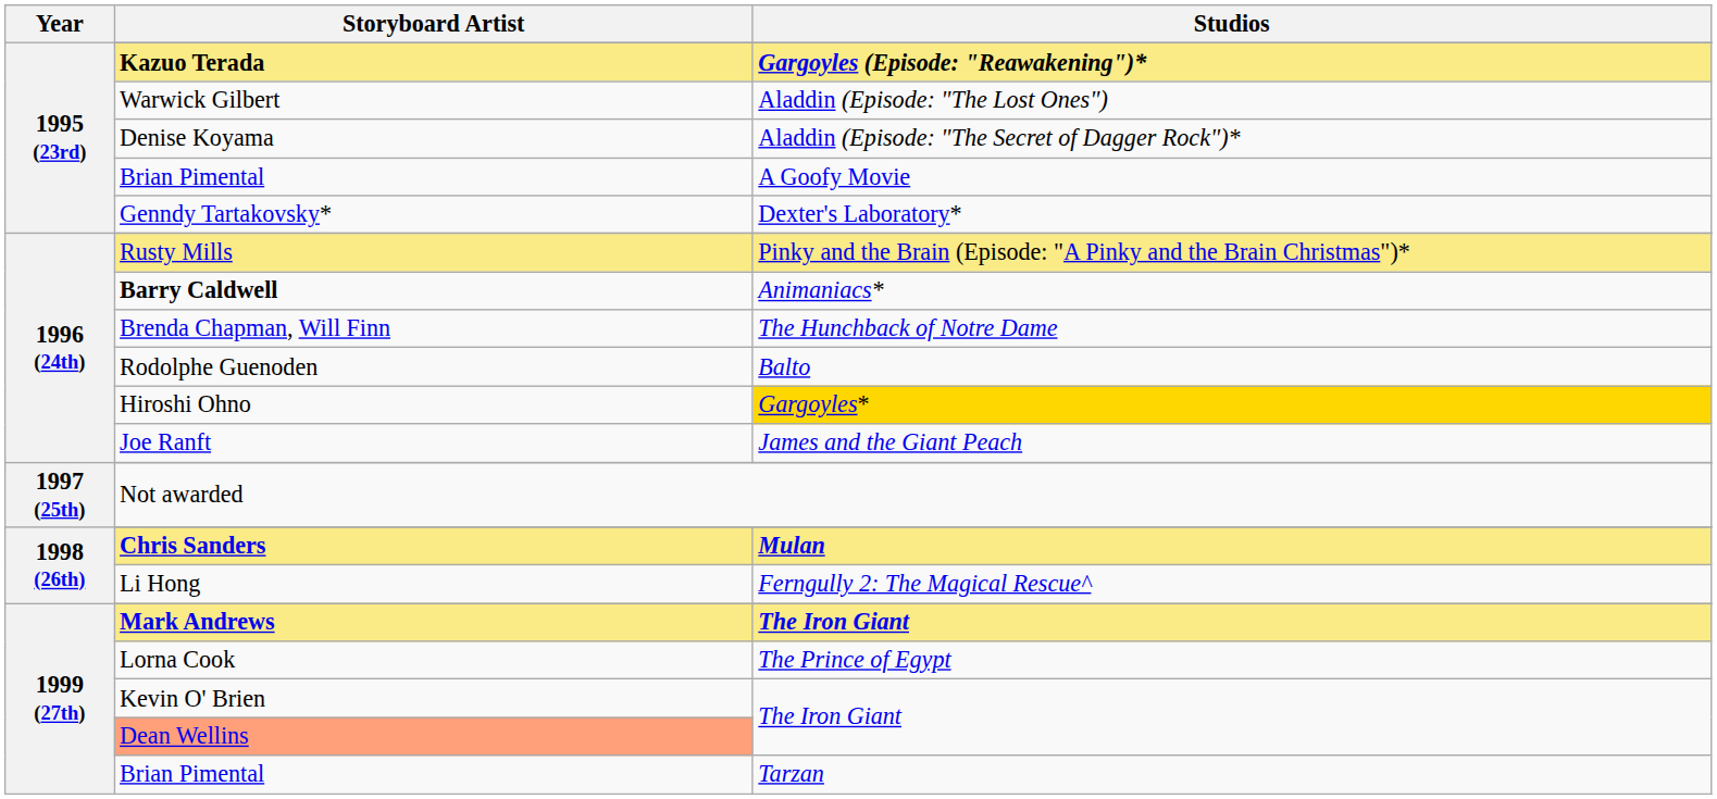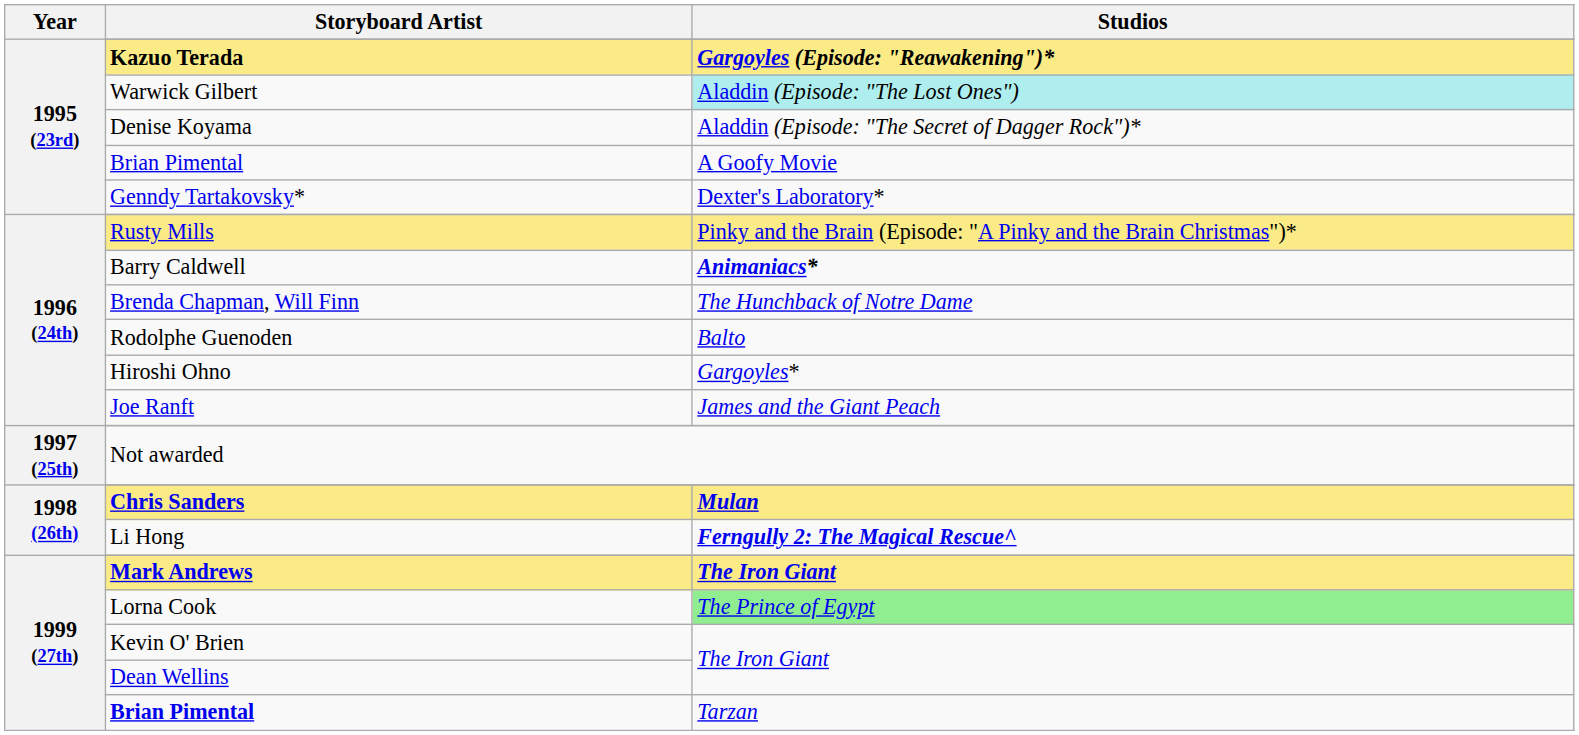Warwick Gilbert | Studios: no background -> paleturquoise background
Barry Caldwell | Storyboard Artist: bold -> normal
Barry Caldwell | Studios: normal -> bold
Hiroshi Ohno | Studios: gold background -> no background
Li Hong | Studios: normal -> bold
Lorna Cook | Studios: no background -> lightgreen background
Dean Wellins | Storyboard Artist: lightsalmon background -> no background
Brian Pimental / Tarzan | Storyboard Artist: normal -> bold
